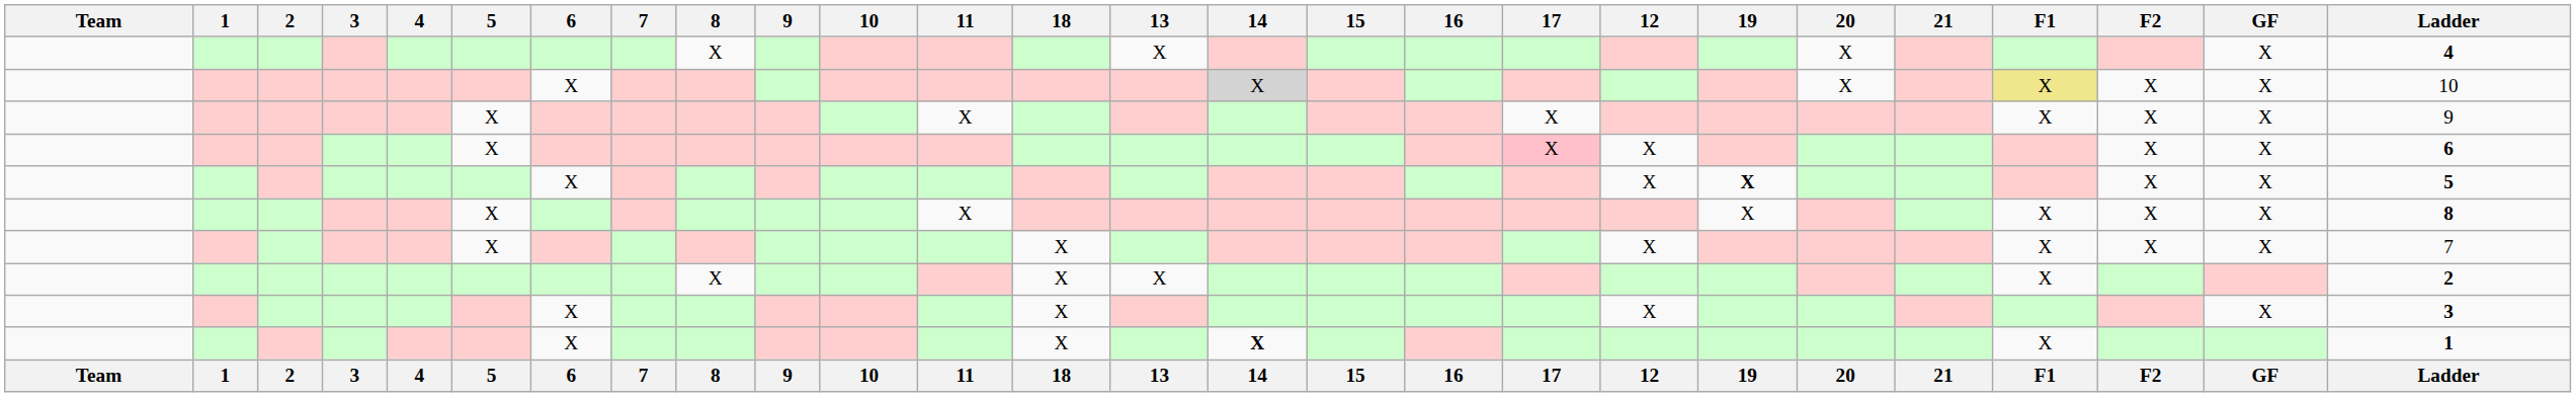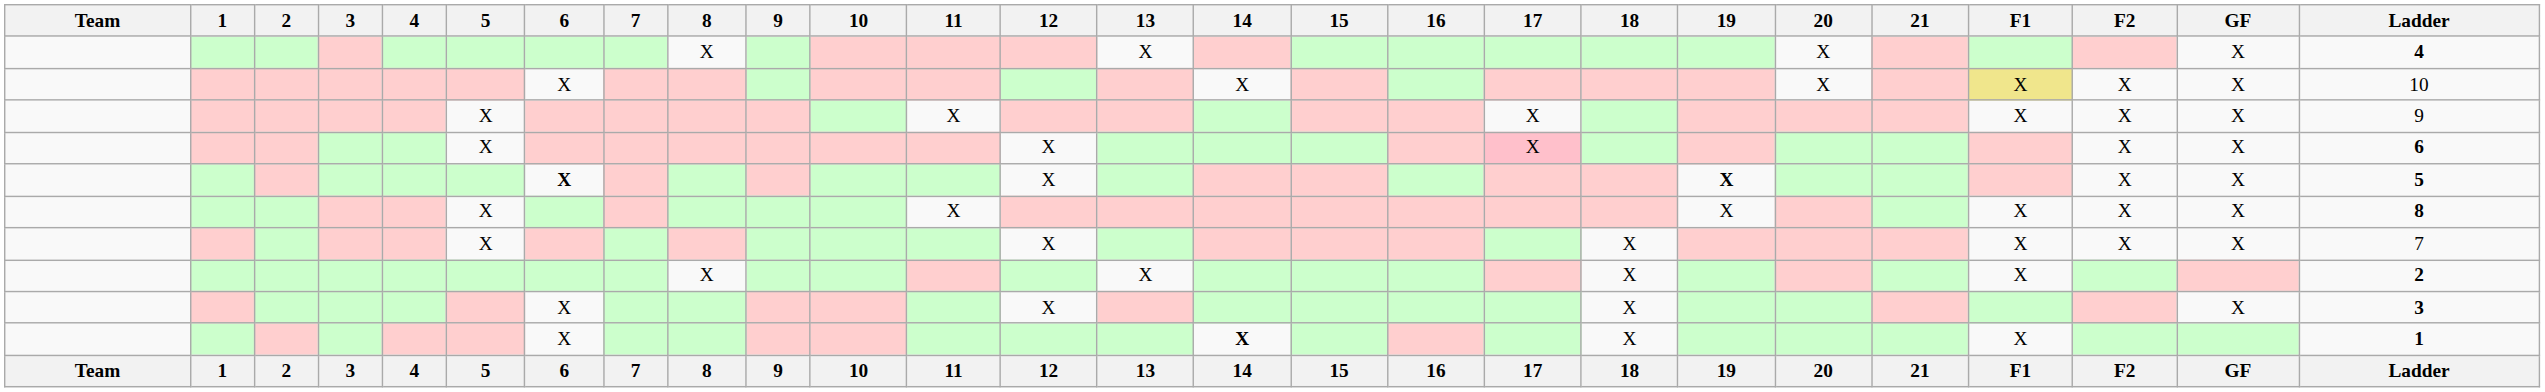columns swapped: 12 <-> 18
row 3 | 14: lightgrey background -> no background
row 6 | 6: normal -> bold
